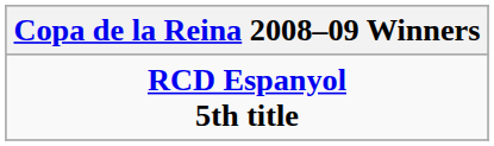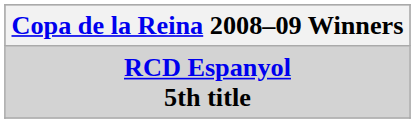row 2 | column 1: no background -> lightgrey background
